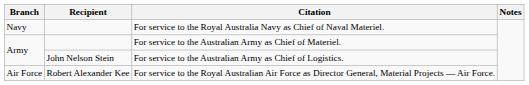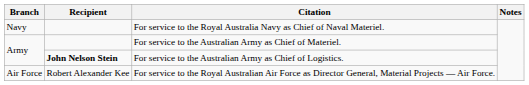For service to the Australian Army as Chief of Logistics. | Recipient: normal -> bold
